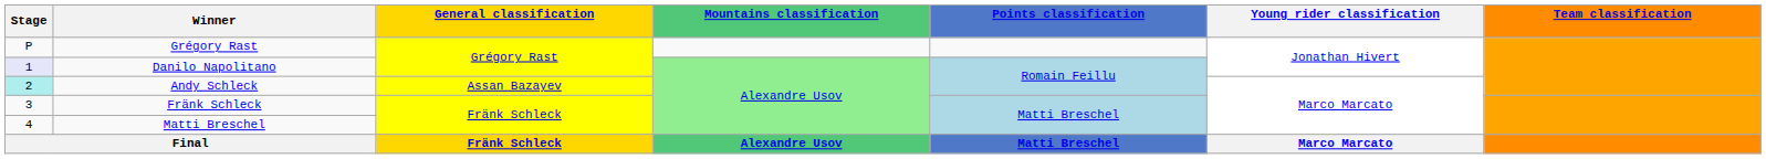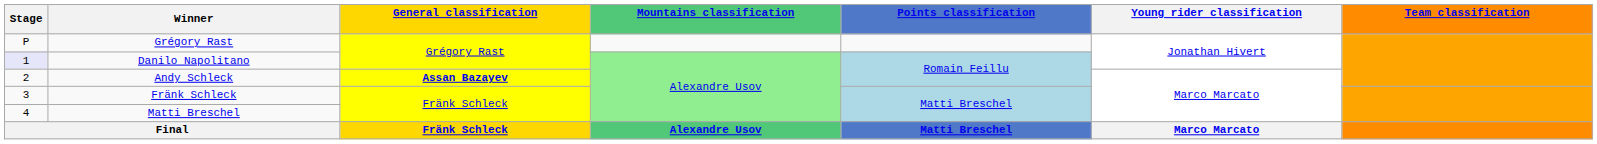Andy Schleck | Stage: paleturquoise background -> no background
Andy Schleck | General classification: normal -> bold
